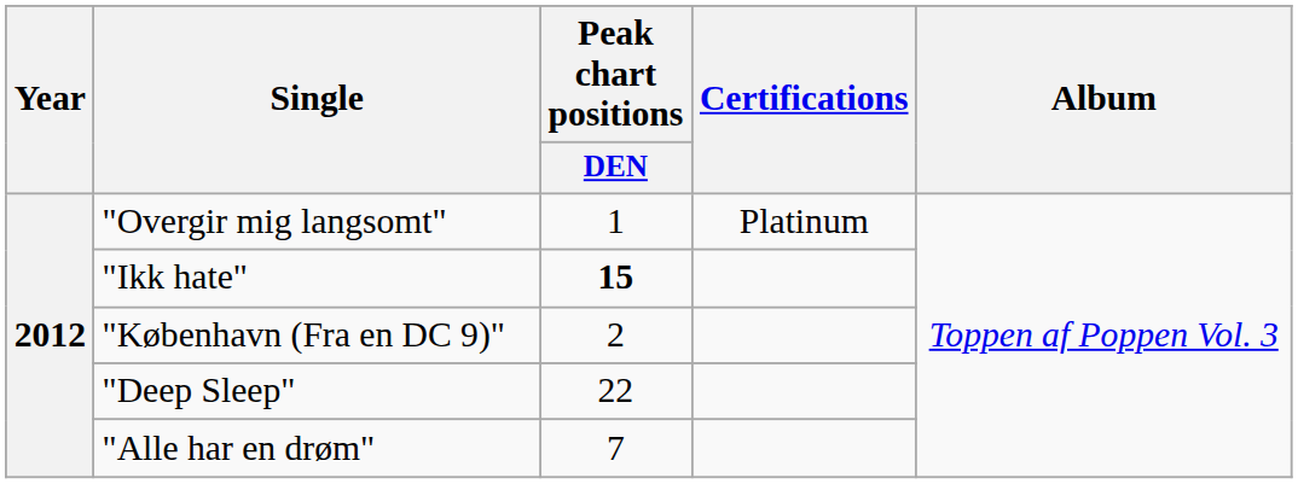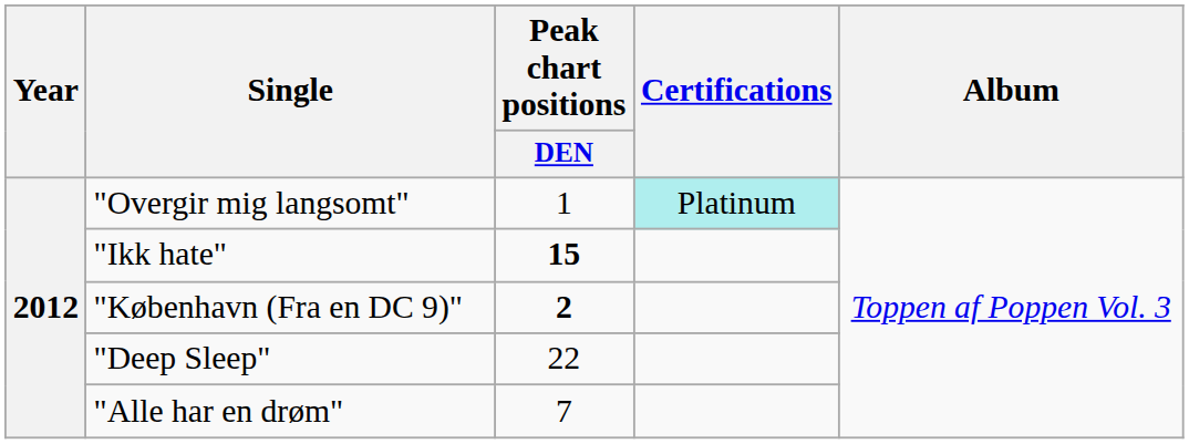"Overgir mig langsomt" | Certifications: no background -> paleturquoise background
"København (Fra en DC 9)" | Peak chart positions / DEN: normal -> bold
